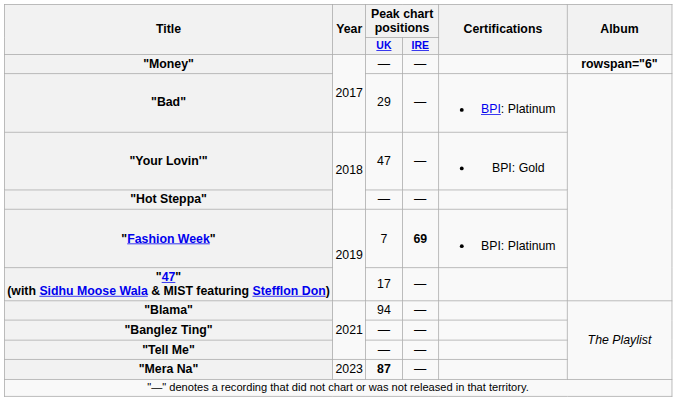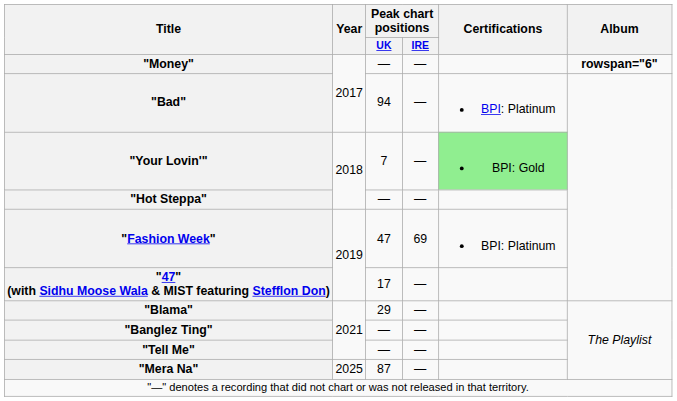"Bad" | Peak chart positions / UK: 29 -> 94
"Your Lovin'" | Peak chart positions / UK: 47 -> 7
"Your Lovin'" | Certifications: no background -> lightgreen background
"Fashion Week" | Peak chart positions / UK: 7 -> 47
"Fashion Week" | Peak chart positions / IRE: bold -> normal
"Blama" | Peak chart positions / UK: 94 -> 29
"Mera Na" | Year: 2023 -> 2025
"Mera Na" | Peak chart positions / UK: bold -> normal
